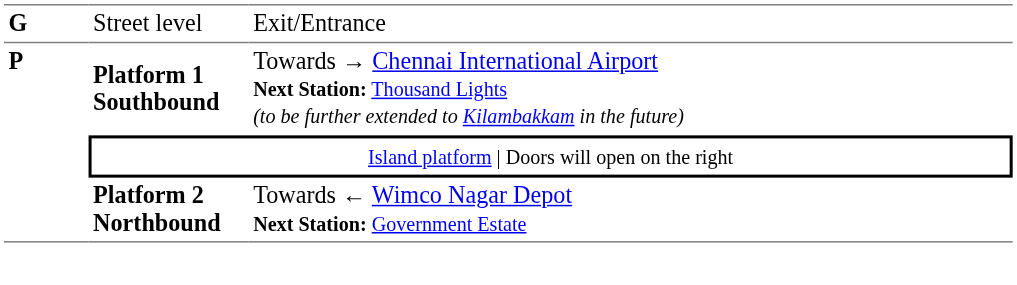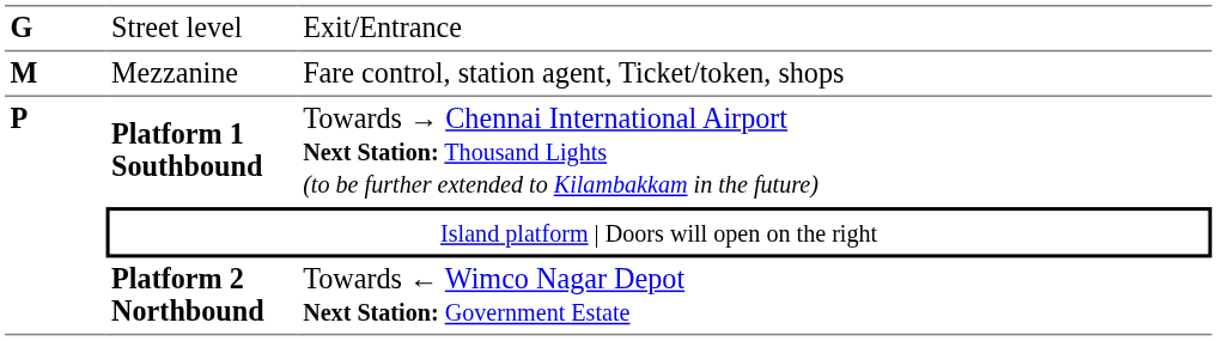+ row: M | Mezzanine | Fare control, station agent, Ticket/token, shops
